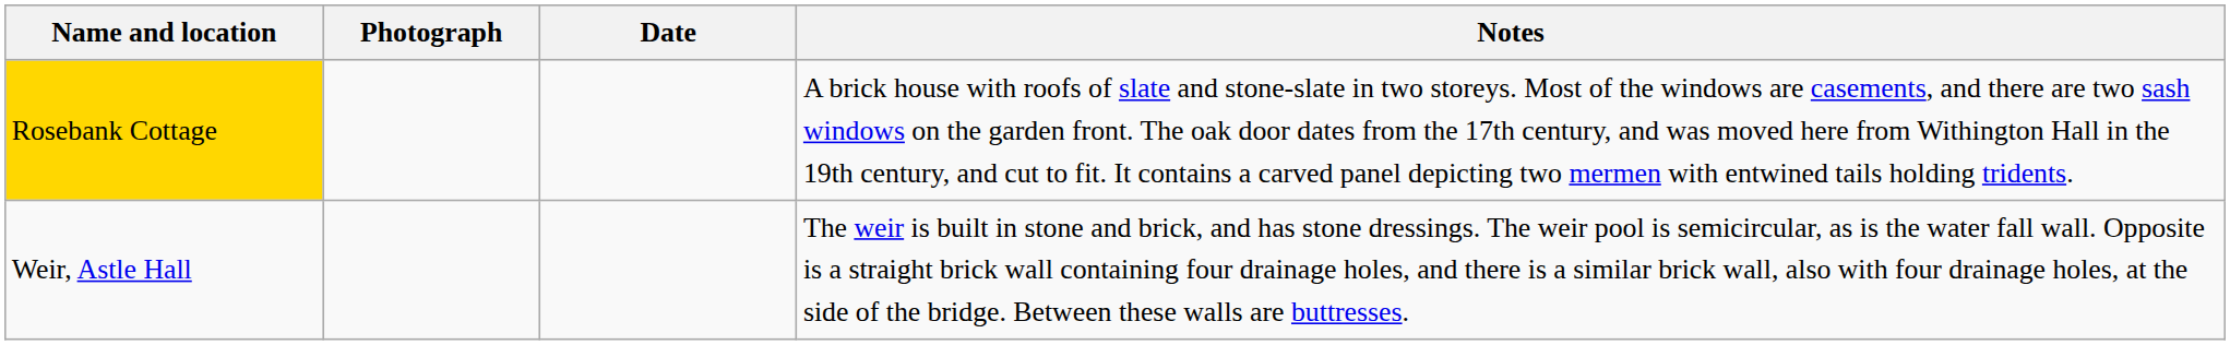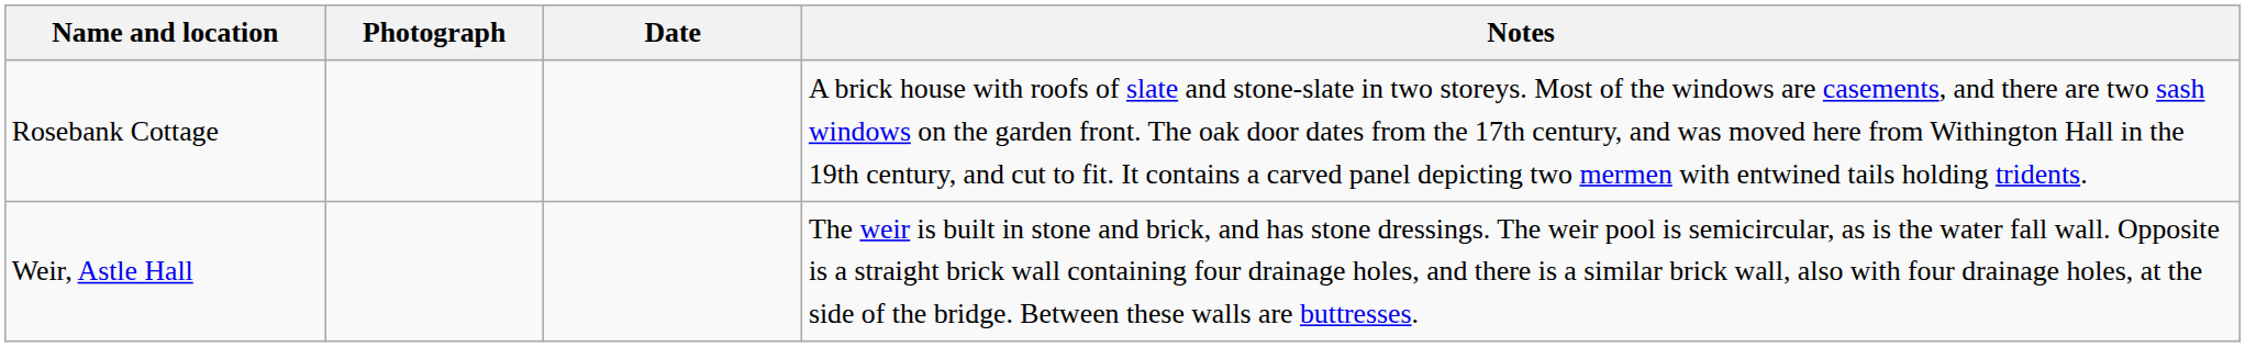Rosebank Cottage | Name and location: gold background -> no background
